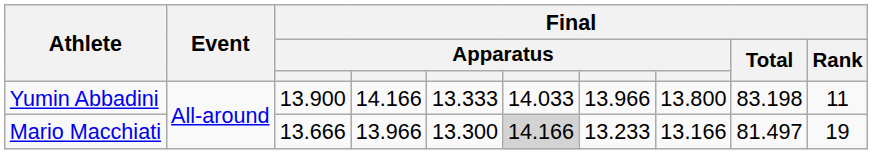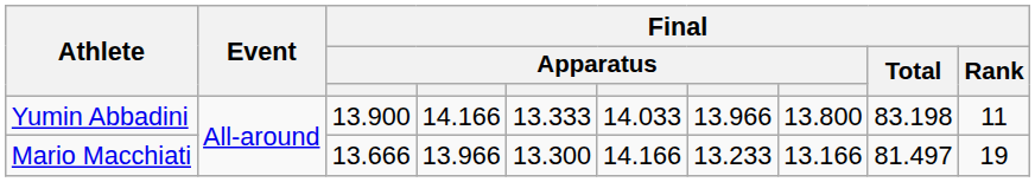row 5 | column 6: lightgrey background -> no background
